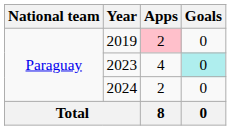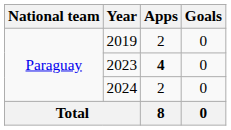2019 | Apps: pink background -> no background
2023 | Apps: normal -> bold
2023 | Goals: paleturquoise background -> no background
